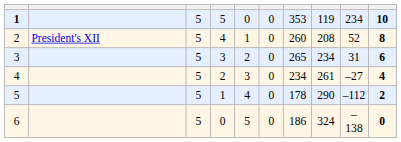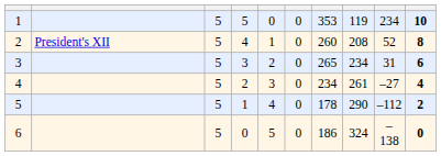row 2 | column 1: bold -> normal
